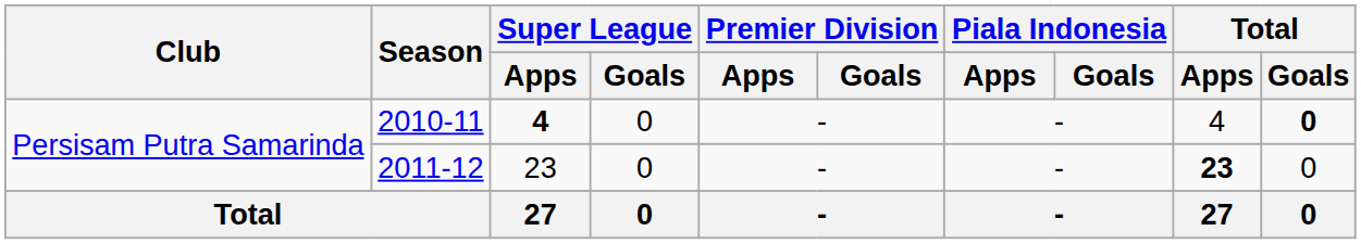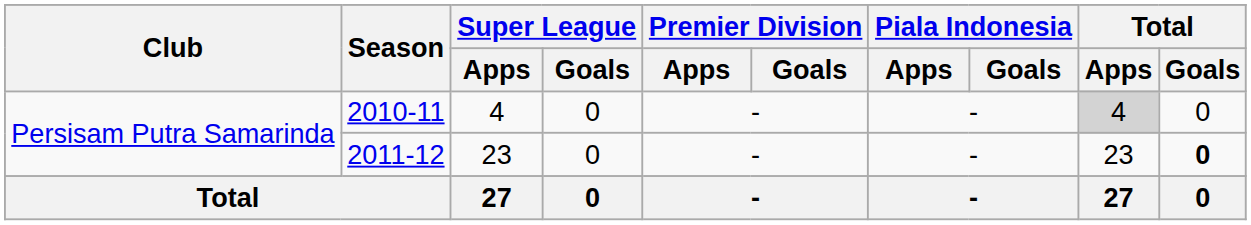2010-11 | Super League / Apps: bold -> normal
2010-11 | Total / Apps: no background -> lightgrey background
2010-11 | Total / Goals: bold -> normal
2011-12 | Total / Apps: bold -> normal
2011-12 | Total / Goals: normal -> bold
